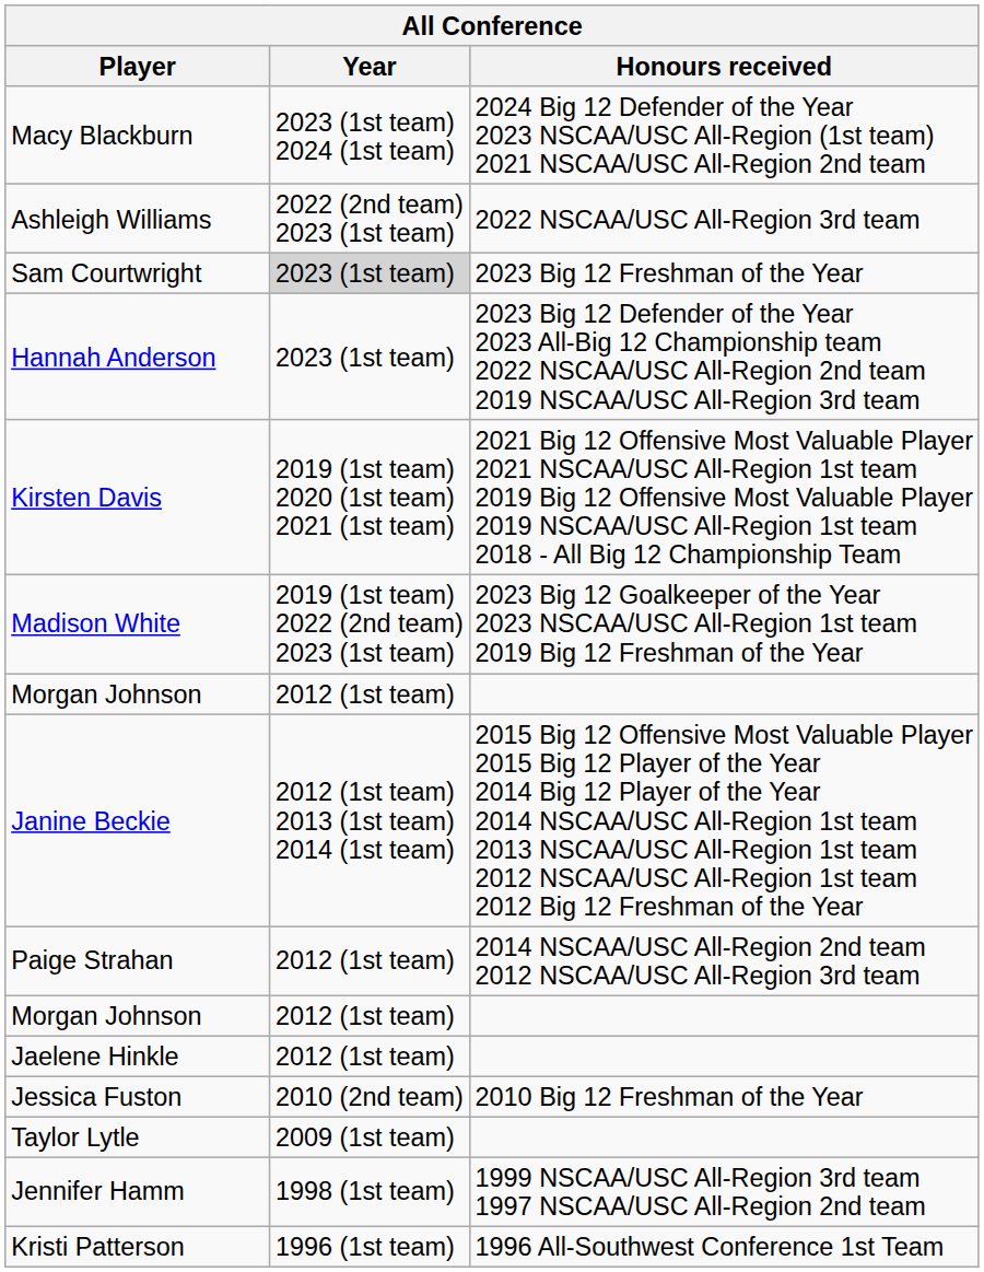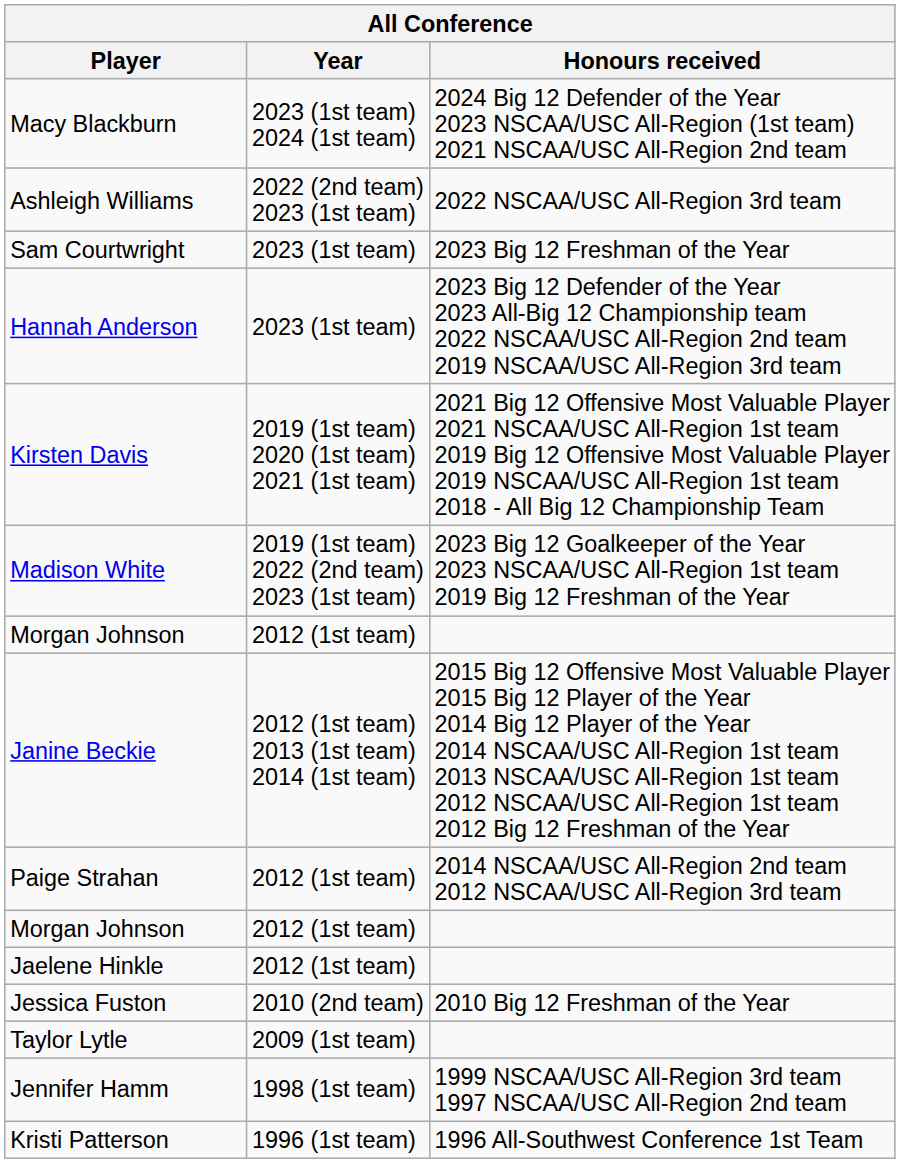Sam Courtwright | Year: lightgrey background -> no background
